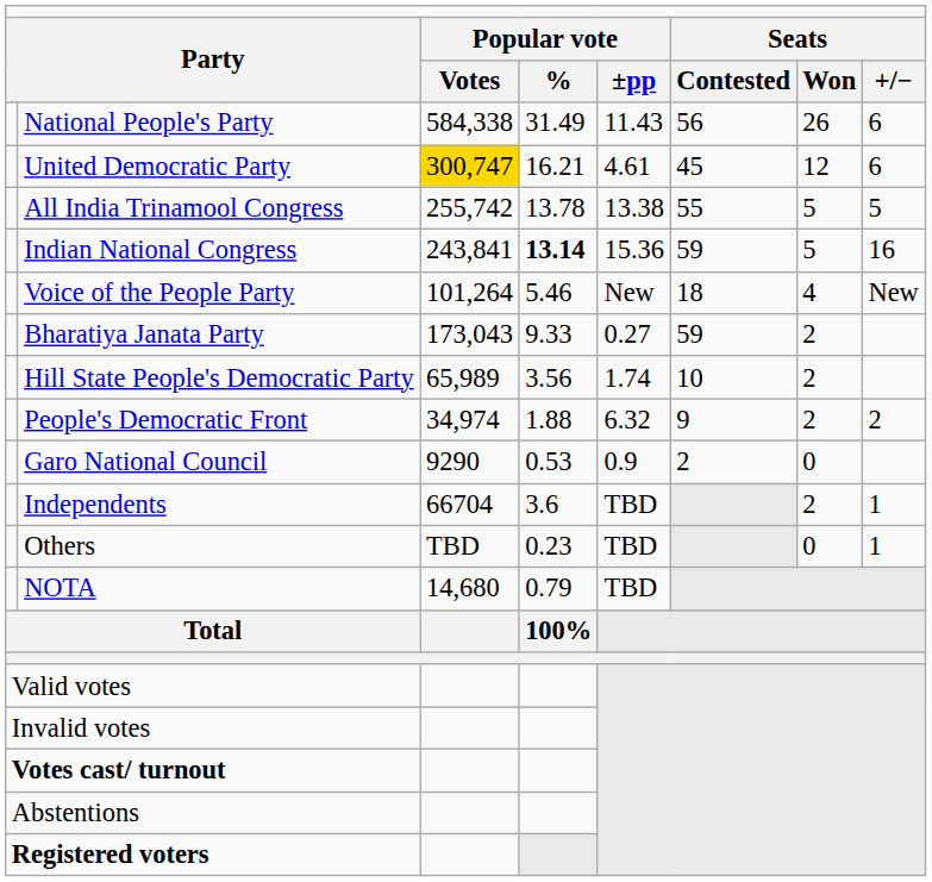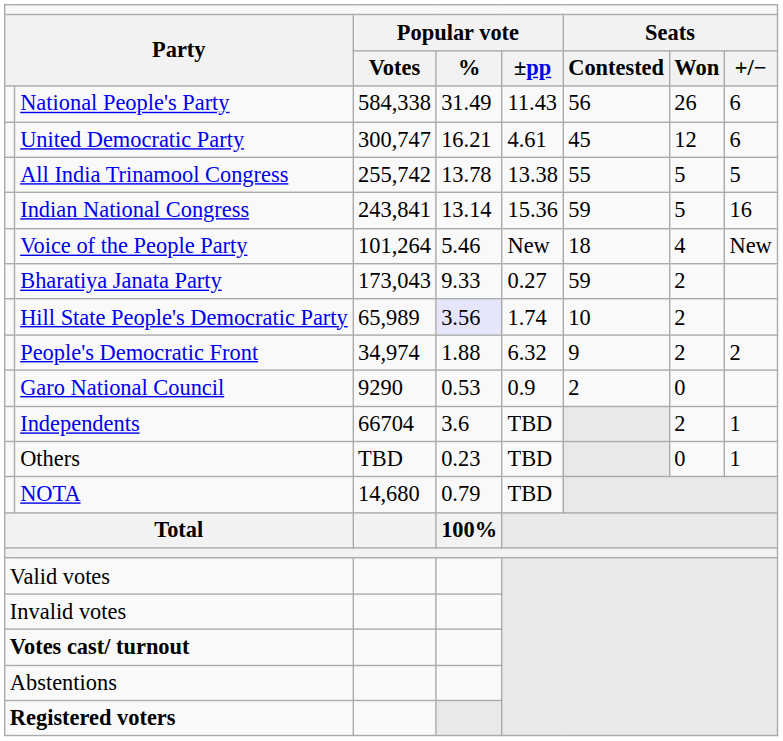United Democratic Party | column 3: gold background -> no background
Indian National Congress | column 4: bold -> normal
Hill State People's Democratic Party | column 4: no background -> lavender background
